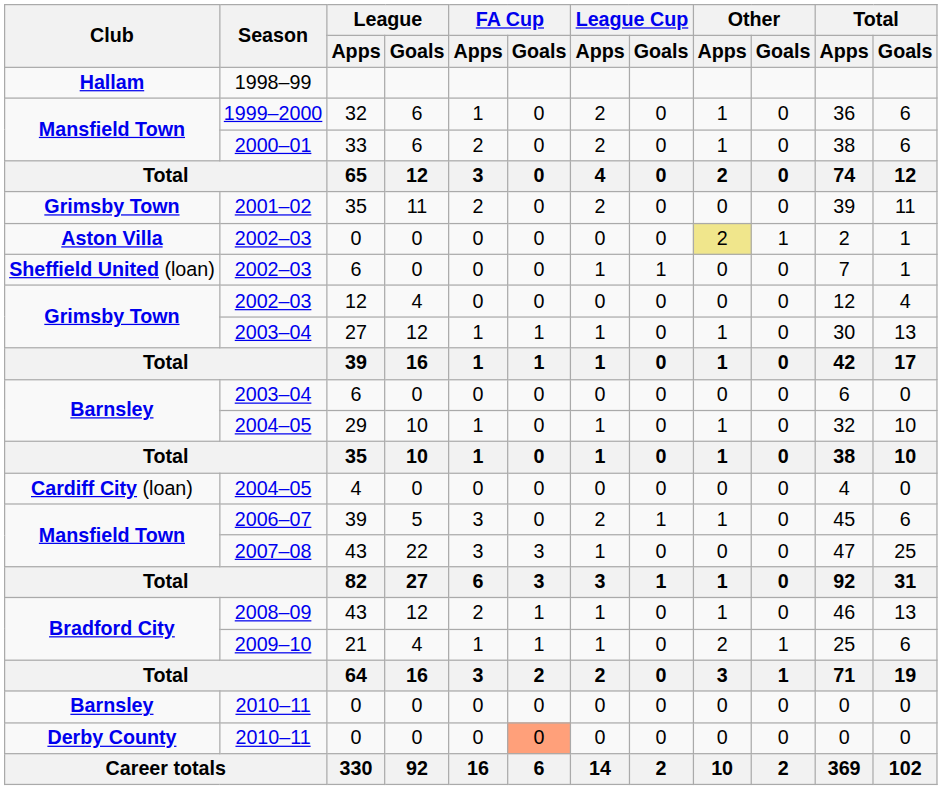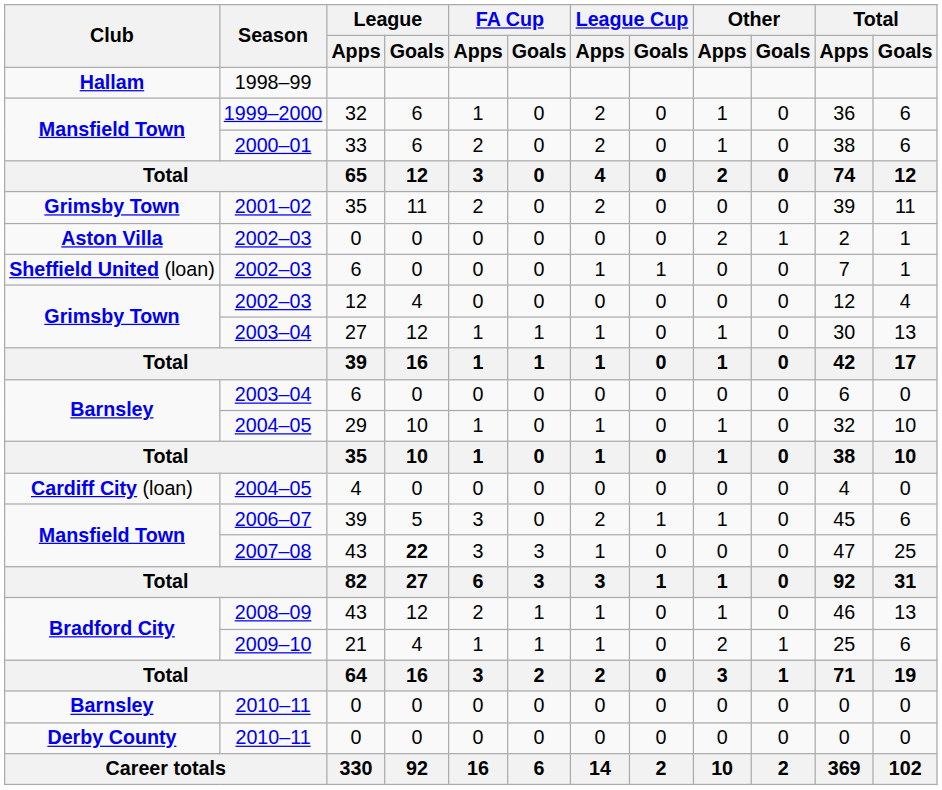Aston Villa / 0 | Other / Apps: khaki background -> no background
Mansfield Town / 43 | League / Goals: normal -> bold
Derby County / 0 | FA Cup / Goals: lightsalmon background -> no background
